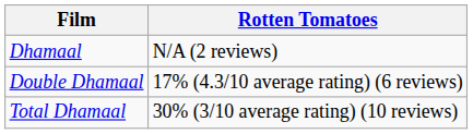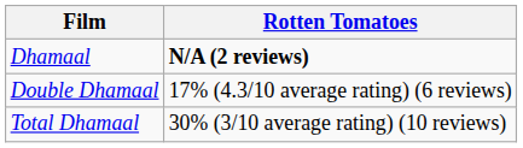Dhamaal | Rotten Tomatoes: normal -> bold
